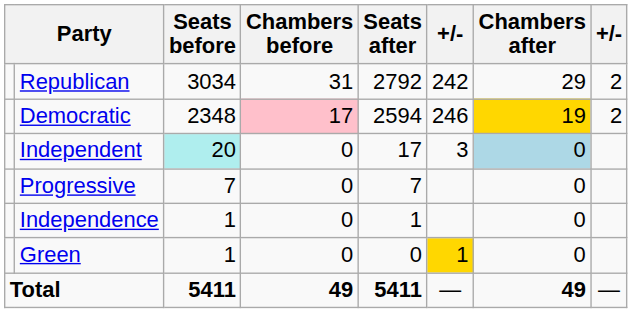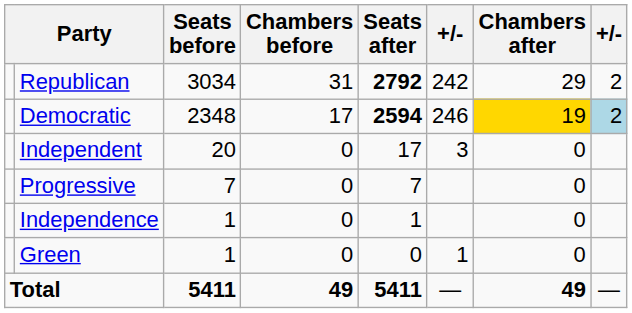Republican | Seats after: normal -> bold
Democratic | Chambers before: pink background -> no background
Democratic | Seats after: normal -> bold
Democratic | column 8: no background -> lightblue background
Independent | Seats before: paleturquoise background -> no background
Independent | Chambers after: lightblue background -> no background
Green | column 6: gold background -> no background
